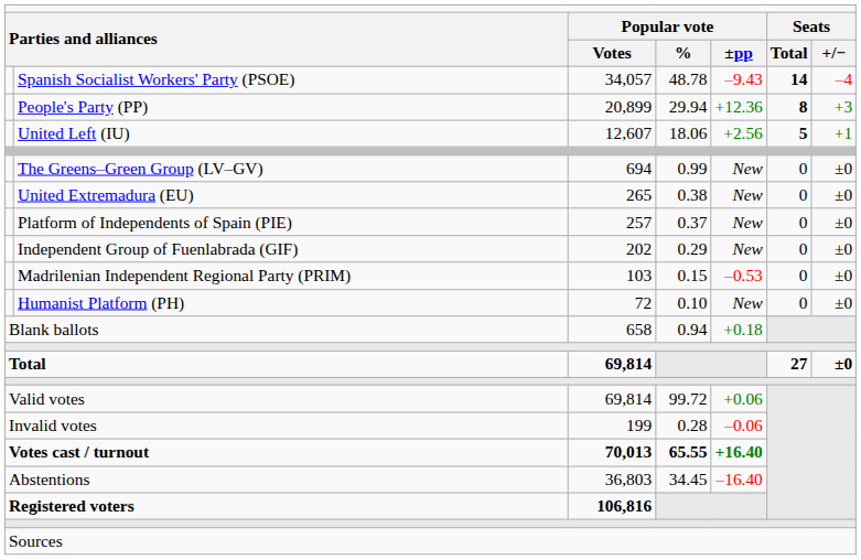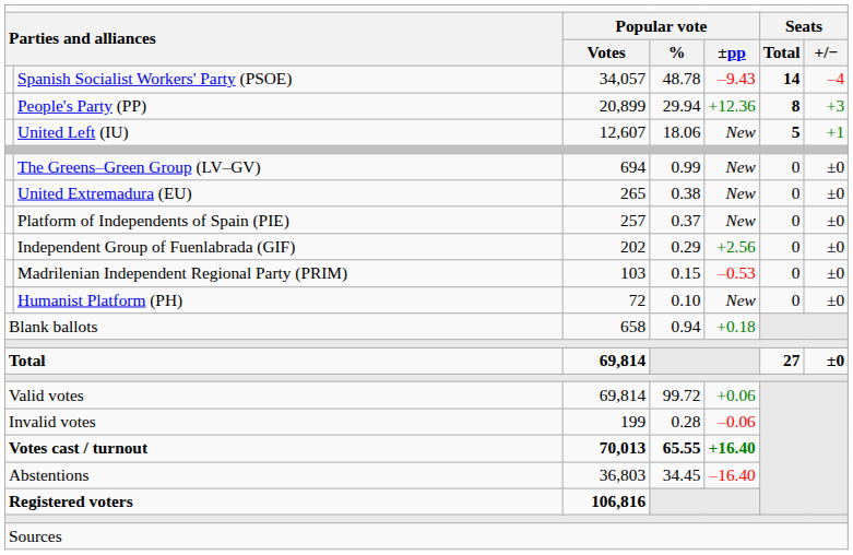United Left (IU) | column 5: +2.56 -> New
Independent Group of Fuenlabrada (GIF) | column 5: New -> +2.56
